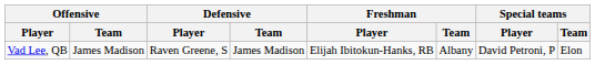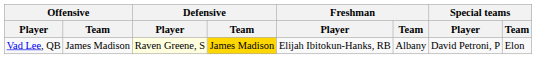Vad Lee, QB | Defensive / Player: no background -> lightyellow background
Vad Lee, QB | Defensive / Team: no background -> gold background
